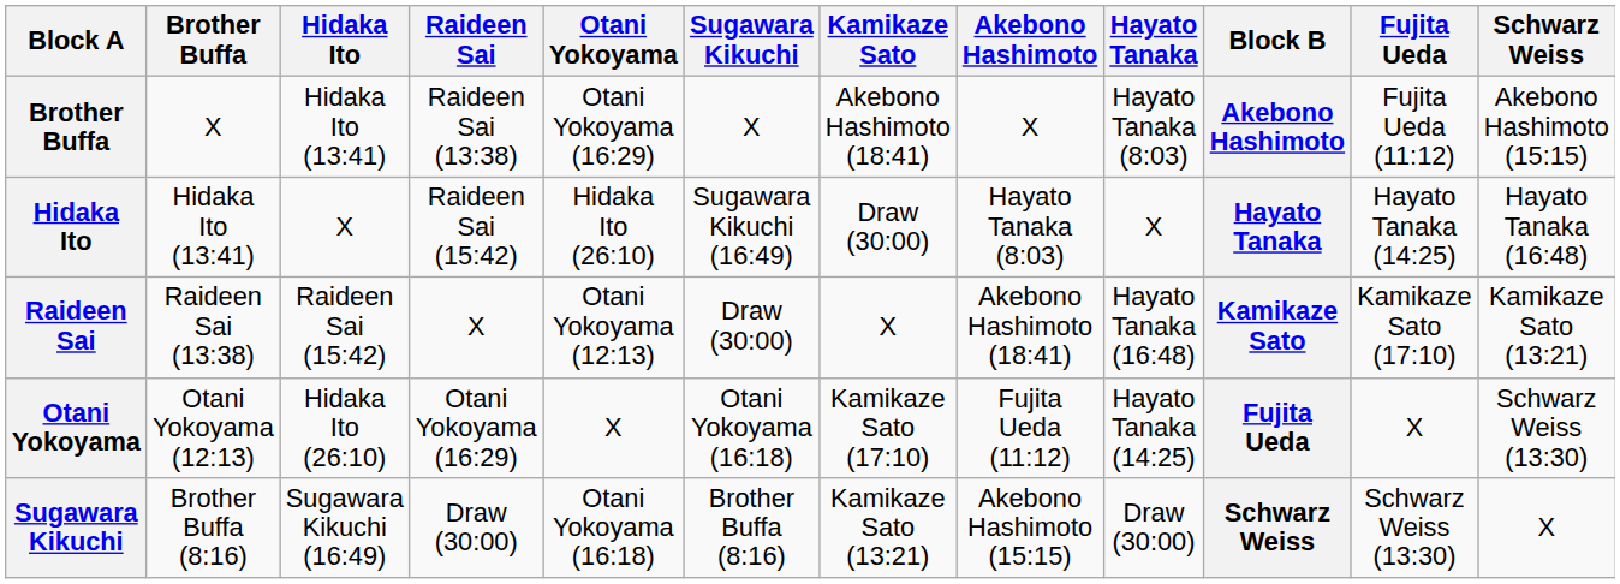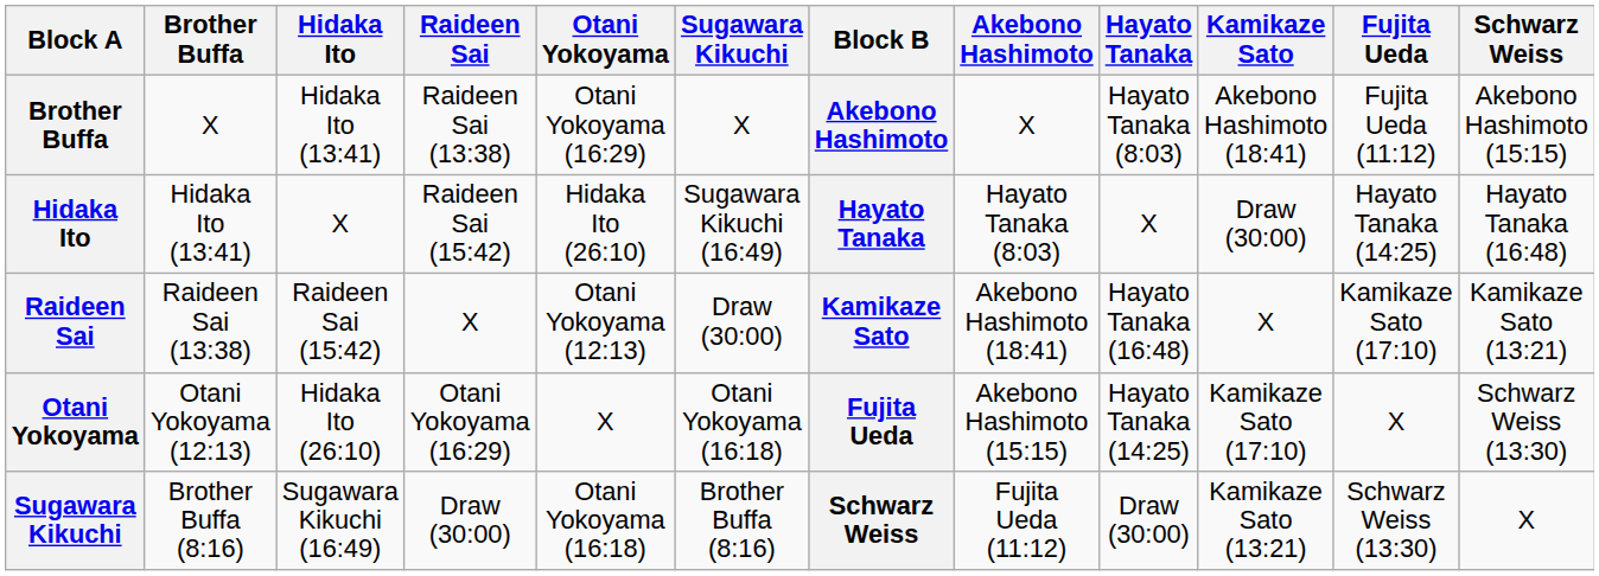columns swapped: Block B <-> Kamikaze Sato
row 5 | Akebono Hashimoto: Fujita Ueda (11:12) -> Akebono Hashimoto (15:15)
row 6 | Akebono Hashimoto: Akebono Hashimoto (15:15) -> Fujita Ueda (11:12)
